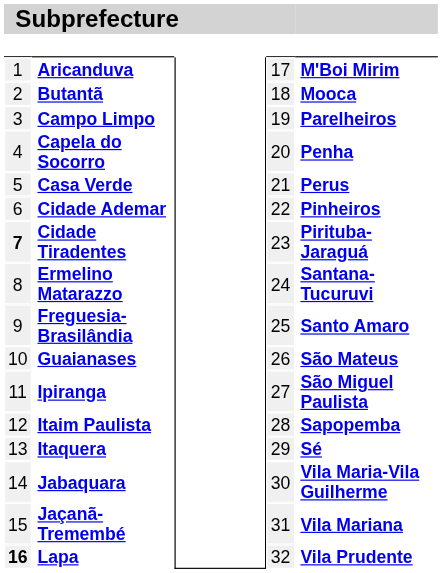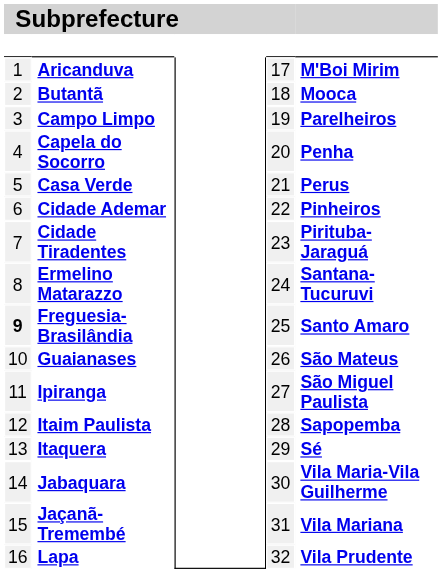Cidade Tiradentes | column 1: bold -> normal
Freguesia-Brasilândia | column 1: normal -> bold
Lapa | column 1: bold -> normal
